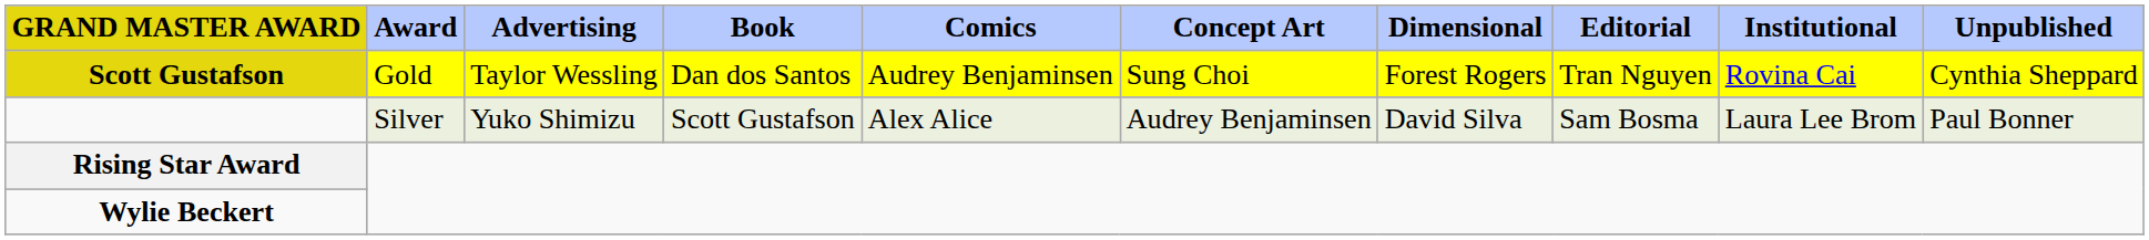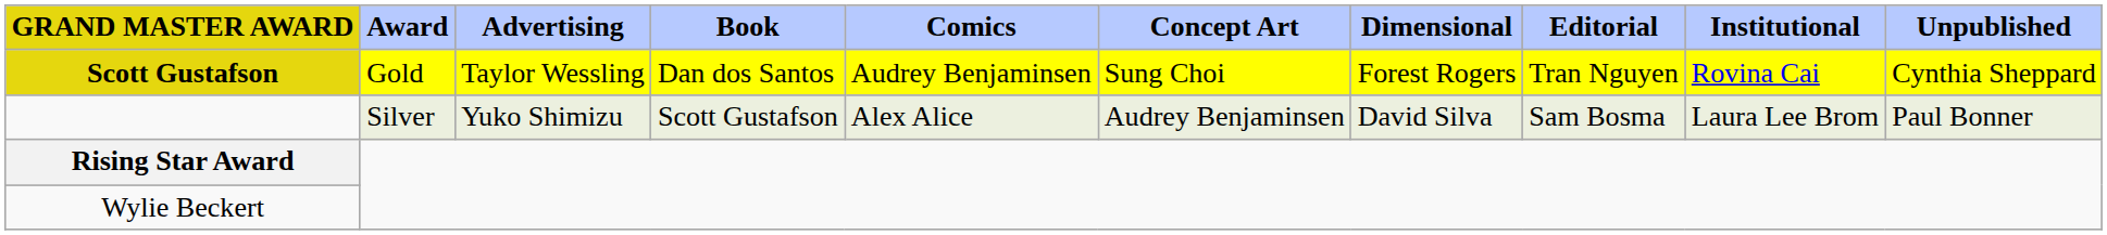Wylie Beckert | GRAND MASTER AWARD: bold -> normal
